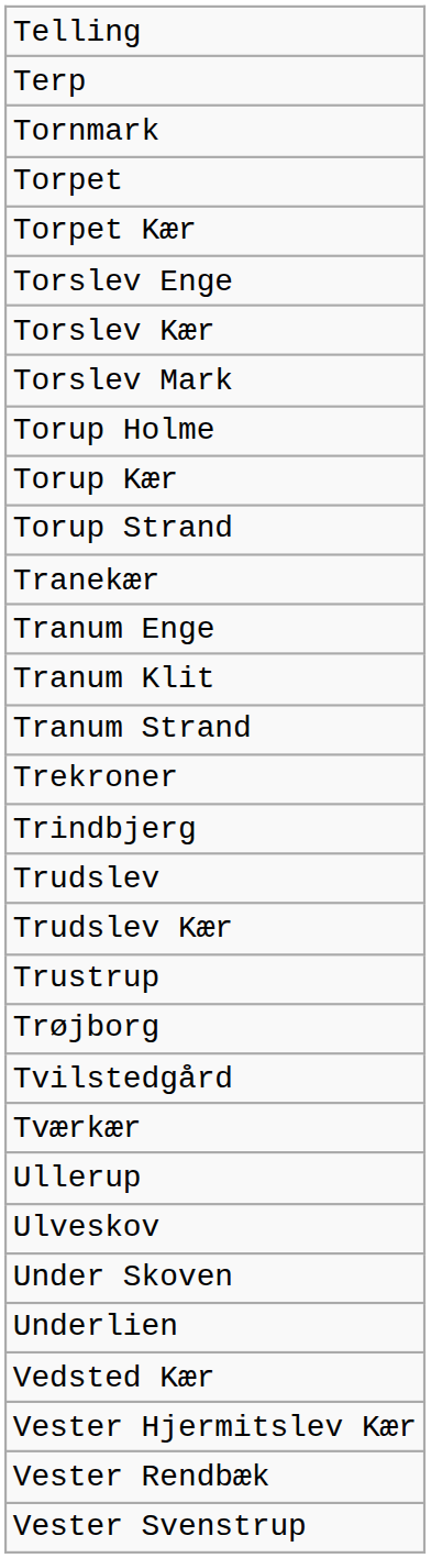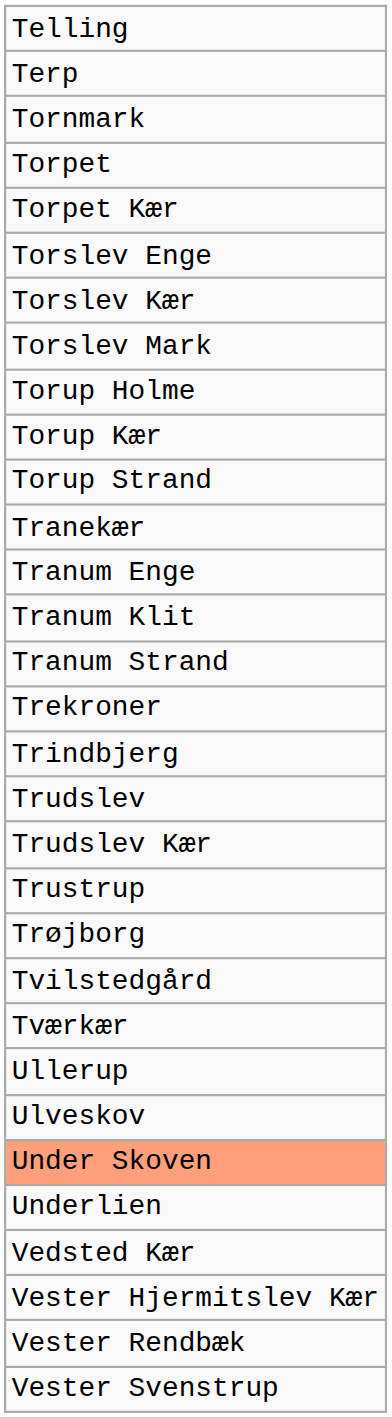row 26 | column 1: no background -> lightsalmon background
